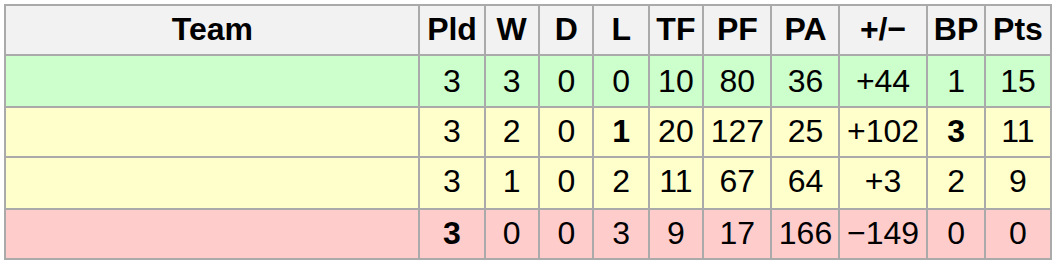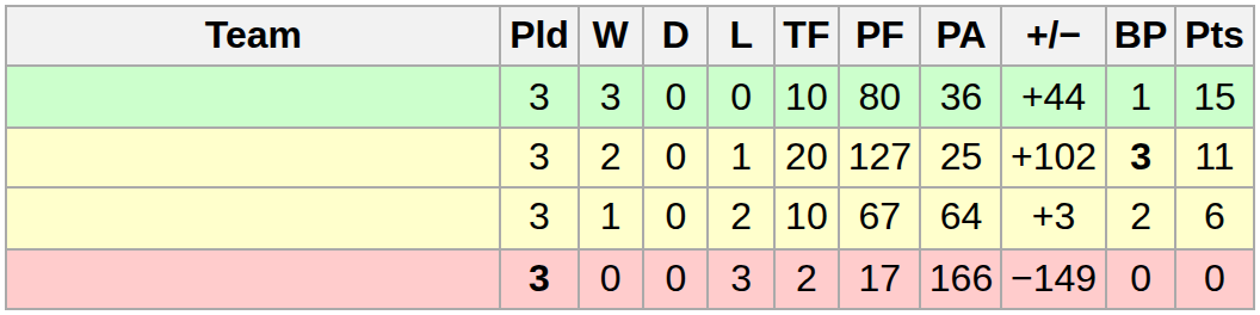row 3 | L: bold -> normal
row 4 | TF: 11 -> 10
row 4 | Pts: 9 -> 6
row 5 | TF: 9 -> 2
